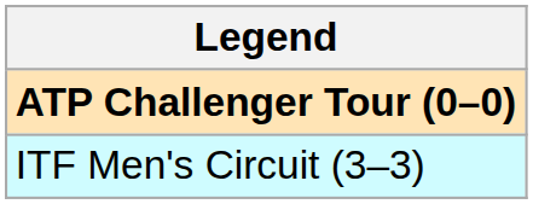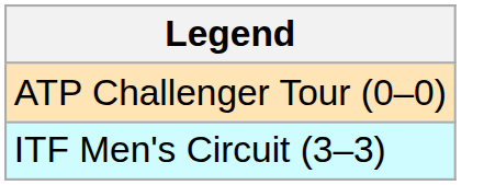row 2 | column 1: bold -> normal
